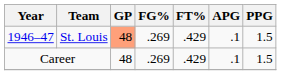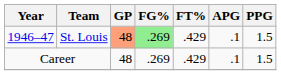1946–47 | FG%: no background -> lightgreen background
